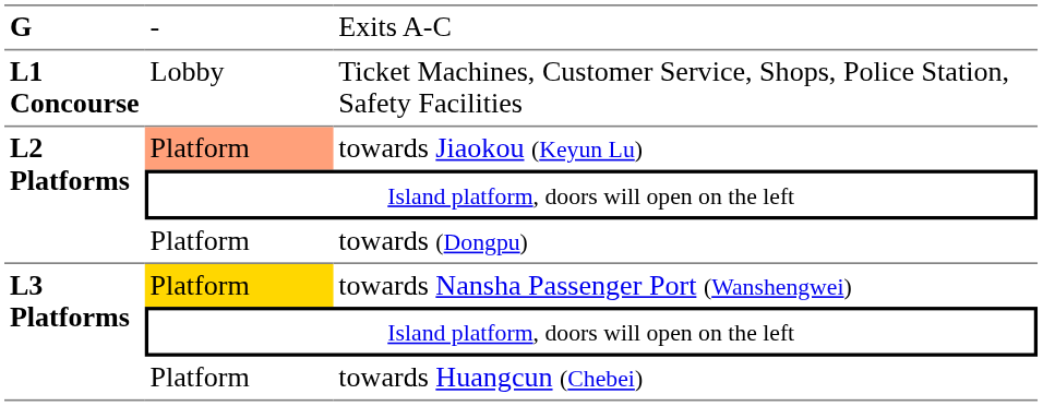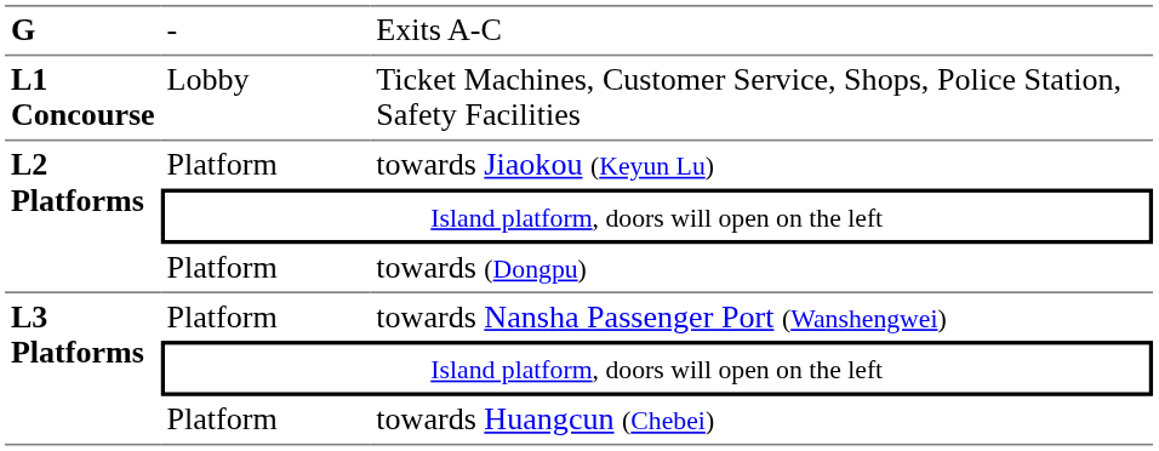towards Jiaokou (Keyun Lu) | column 2: lightsalmon background -> no background
towards Nansha Passenger Port (Wanshengwei) | column 2: gold background -> no background
